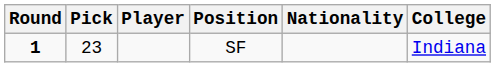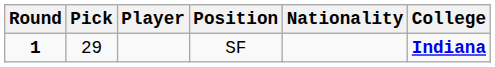SF | Pick: 23 -> 29
SF | College: normal -> bold
